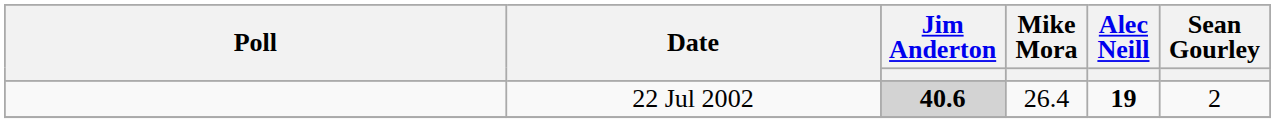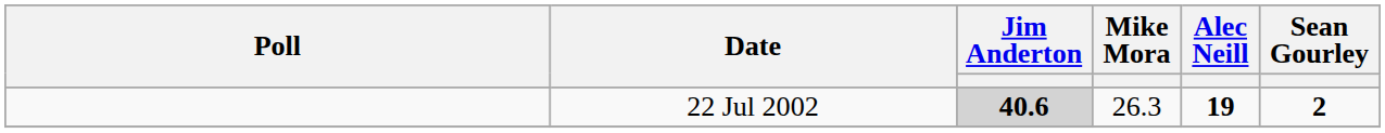22 Jul 2002 | Mike Mora: 26.4 -> 26.3
22 Jul 2002 | Sean Gourley: normal -> bold
